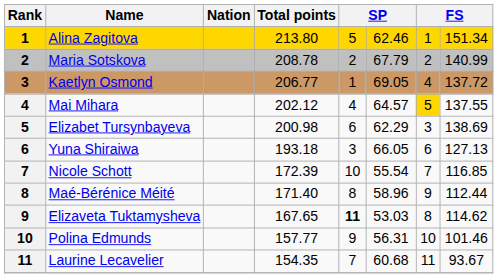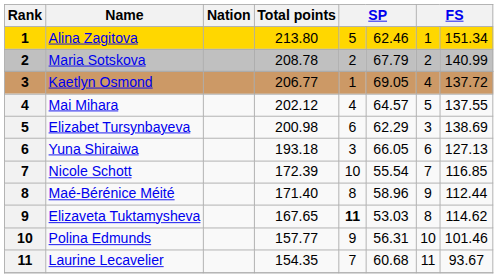Mai Mihara | column 7: gold background -> no background
